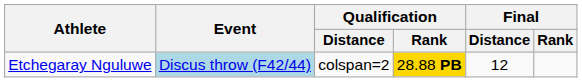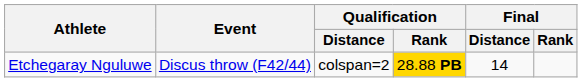Etchegaray Nguluwe | Event: lightblue background -> no background
Etchegaray Nguluwe | Final / Distance: 12 -> 14
